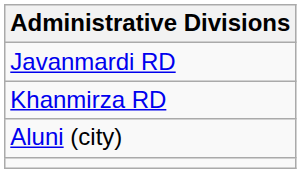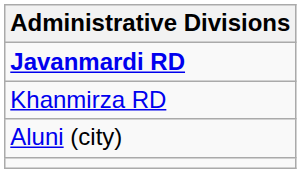row 2 | column 1: normal -> bold
